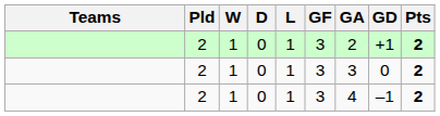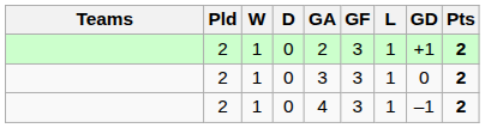columns swapped: L <-> GA
